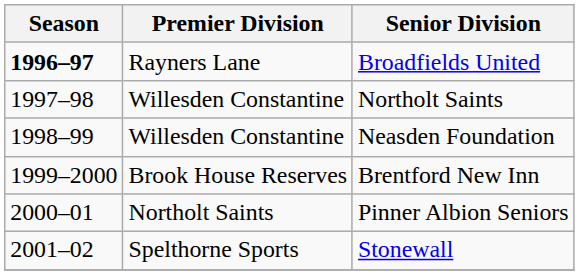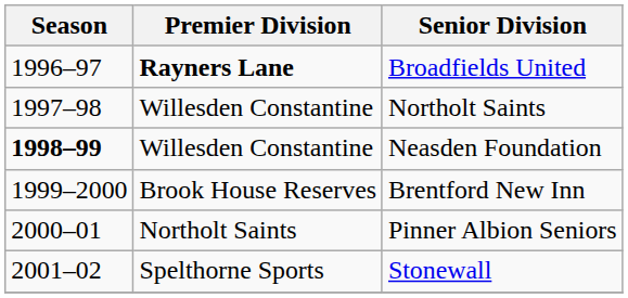Broadfields United | Season: bold -> normal
Broadfields United | Premier Division: normal -> bold
Neasden Foundation | Season: normal -> bold
